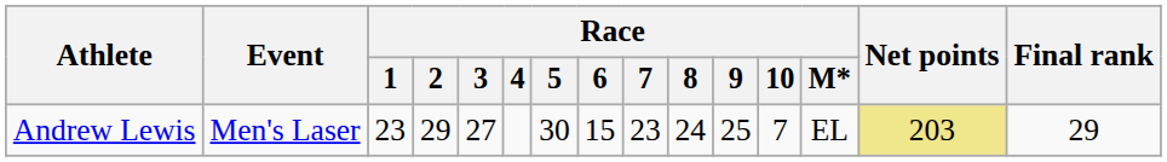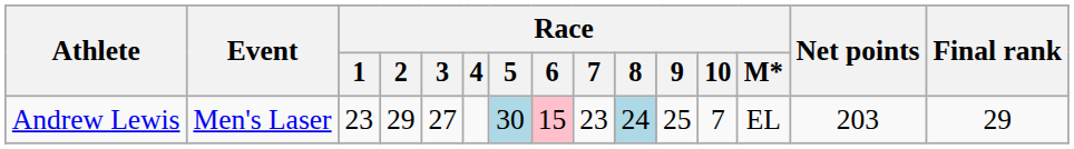Andrew Lewis | Race / 5: no background -> lightblue background
Andrew Lewis | Race / 6: no background -> pink background
Andrew Lewis | Race / 8: no background -> lightblue background
Andrew Lewis | Net points: khaki background -> no background
